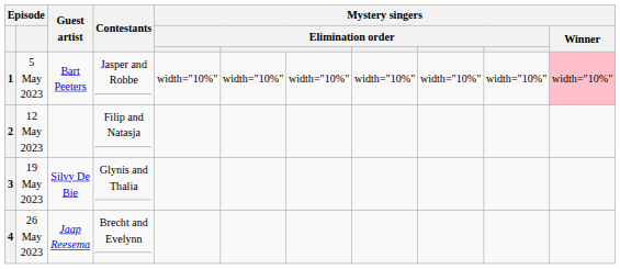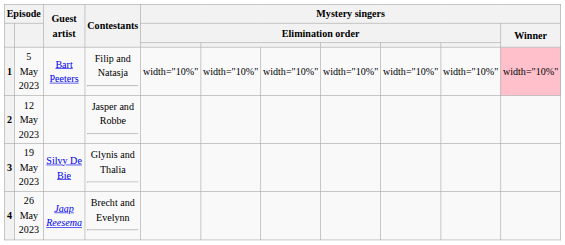1 | Contestants: Jasper and Robbe -> Filip and Natasja
2 | Contestants: Filip and Natasja -> Jasper and Robbe
